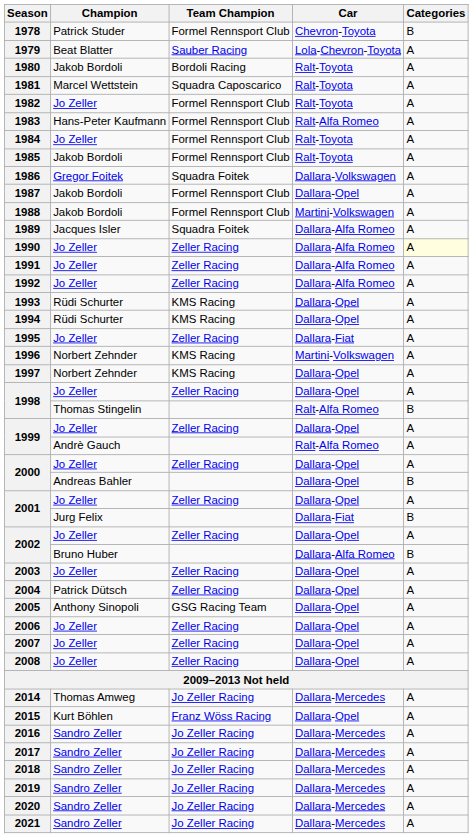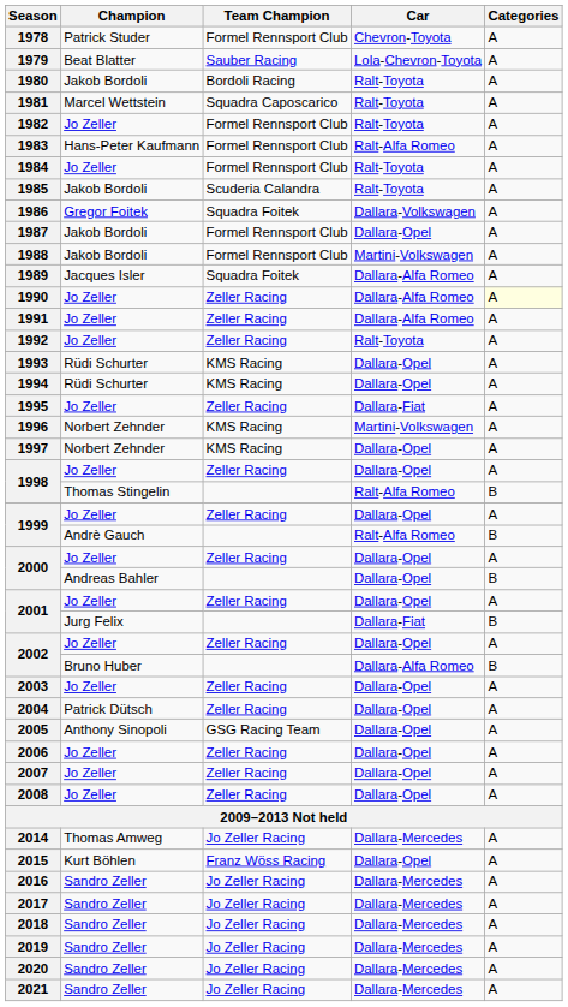1978 | Categories: B -> A
1985 | Team Champion: Formel Rennsport Club -> Scuderia Calandra
1992 | Car: Dallara-Alfa Romeo -> Ralt-Toyota
1999 / Andrè Gauch | Categories: A -> B
